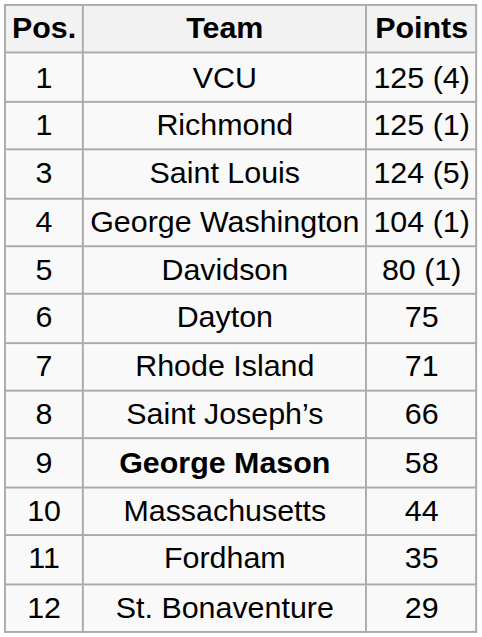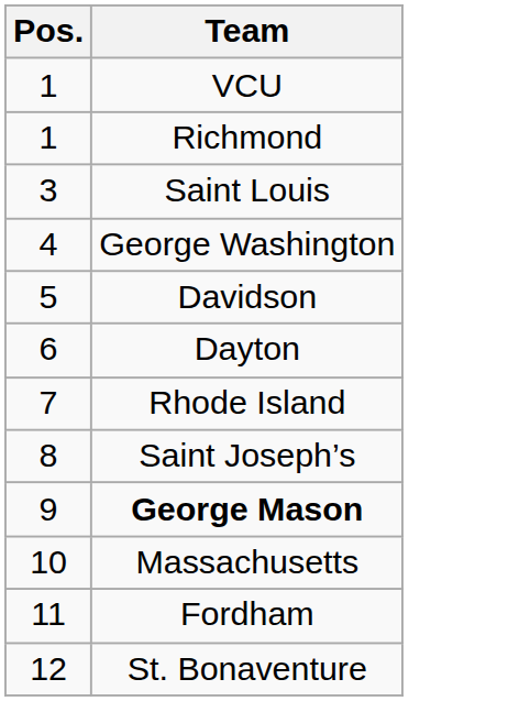- column: Points | 125 (4) | 125 (1) | 124 (5) | 104 (1) | 80 (1) | 75 | 71 | 66 | 58 | 44 | 35 | 29
